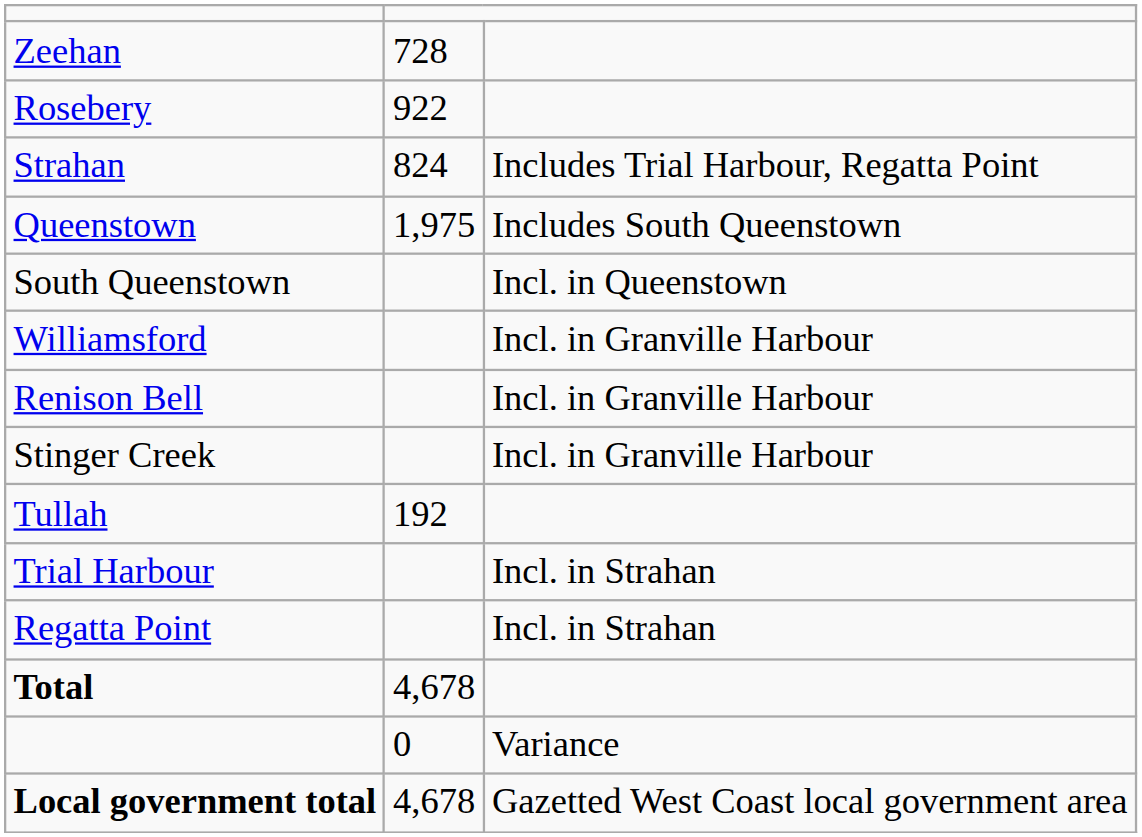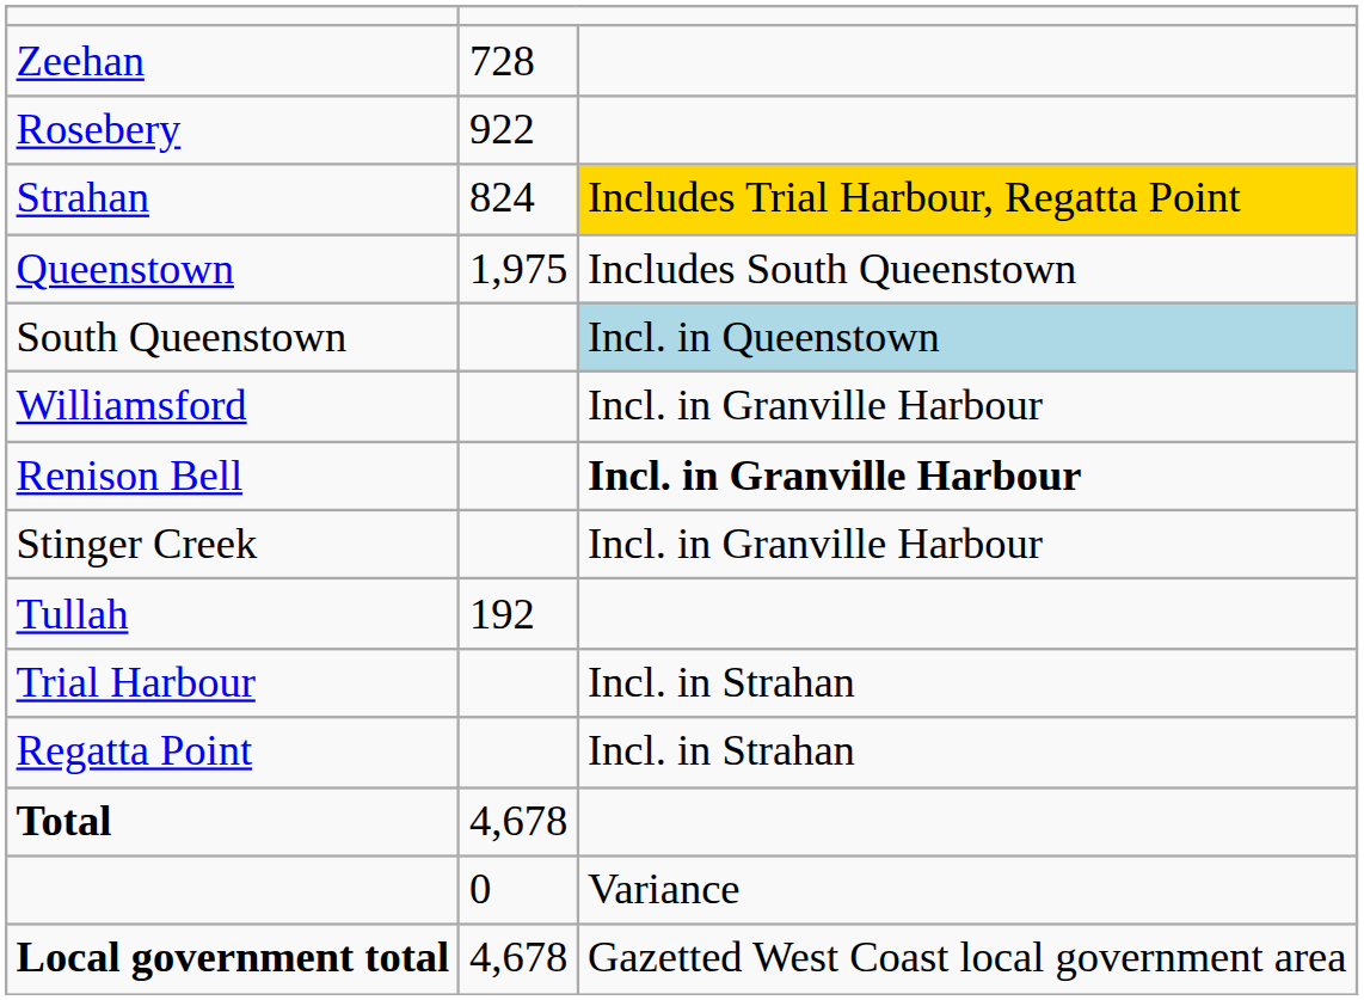Strahan | column 3: no background -> gold background
South Queenstown | column 3: no background -> lightblue background
Renison Bell | column 3: normal -> bold
